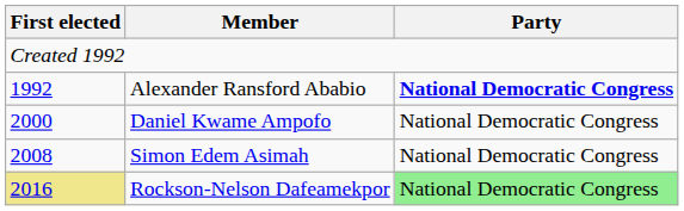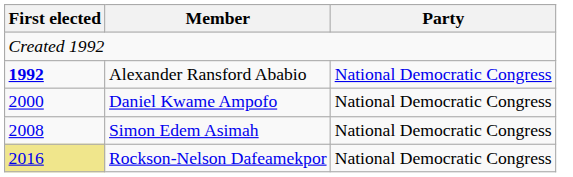Alexander Ransford Ababio | First elected: normal -> bold
Alexander Ransford Ababio | Party: bold -> normal
Rockson-Nelson Dafeamekpor | Party: lightgreen background -> no background
